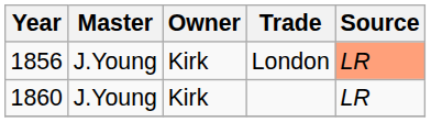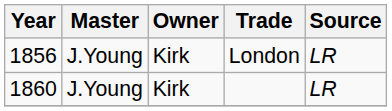London | Source: lightsalmon background -> no background
